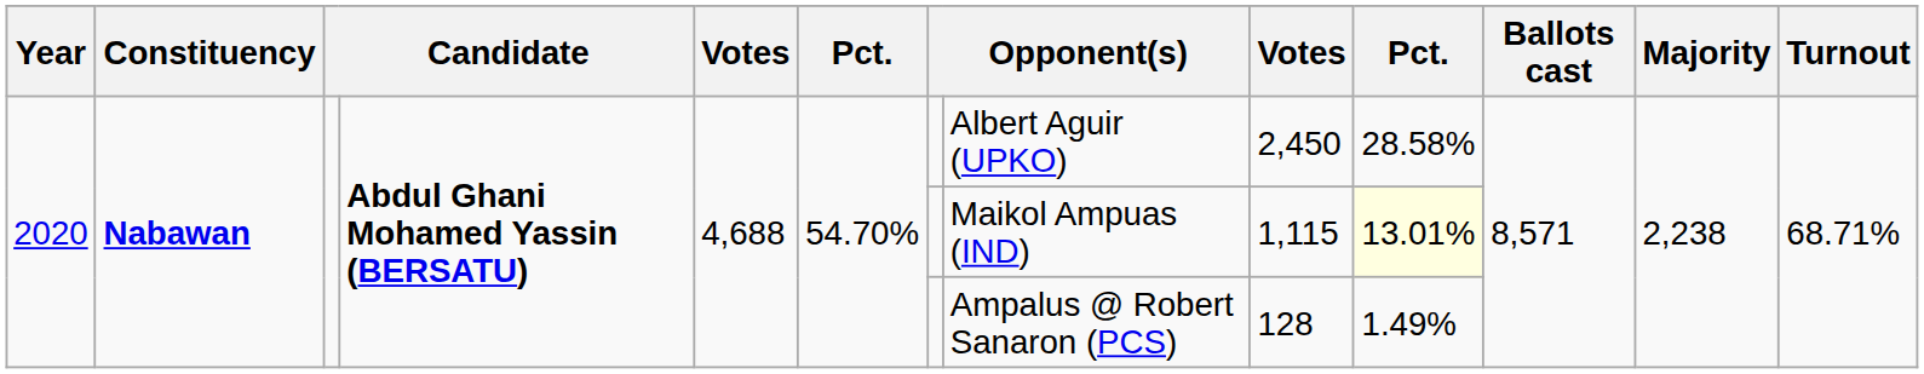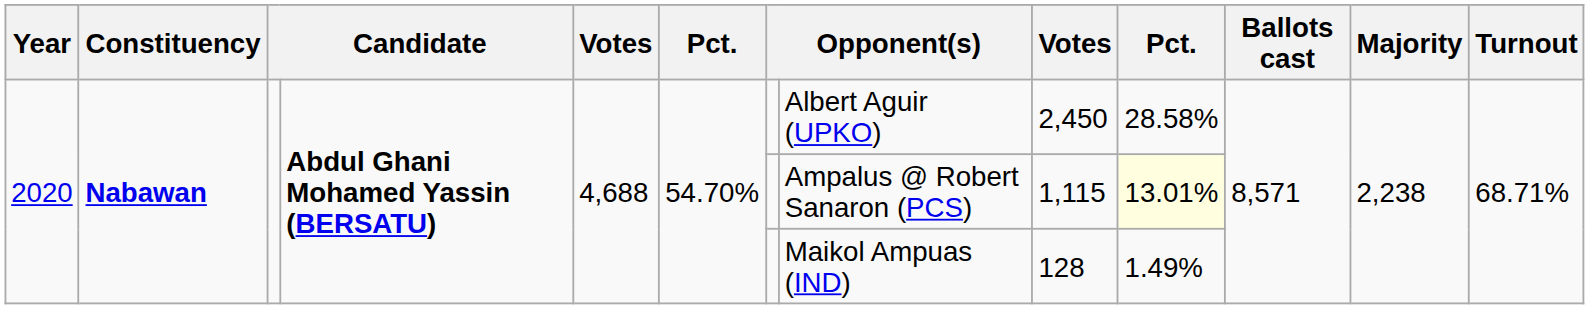row 3 | column 8: Maikol Ampuas (IND) -> Ampalus @ Robert Sanaron (PCS)
row 4 | column 8: Ampalus @ Robert Sanaron (PCS) -> Maikol Ampuas (IND)
